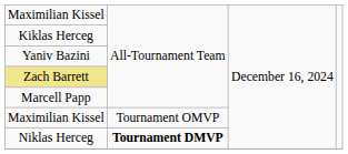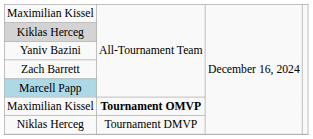Kiklas Herceg | column 1: no background -> lightgrey background
Zach Barrett | column 1: khaki background -> no background
Marcell Papp | column 1: no background -> lightblue background
Maximilian Kissel / Tournament OMVP | column 2: normal -> bold
Niklas Herceg | column 2: bold -> normal
